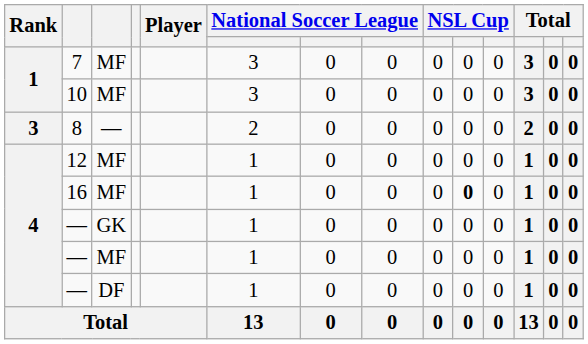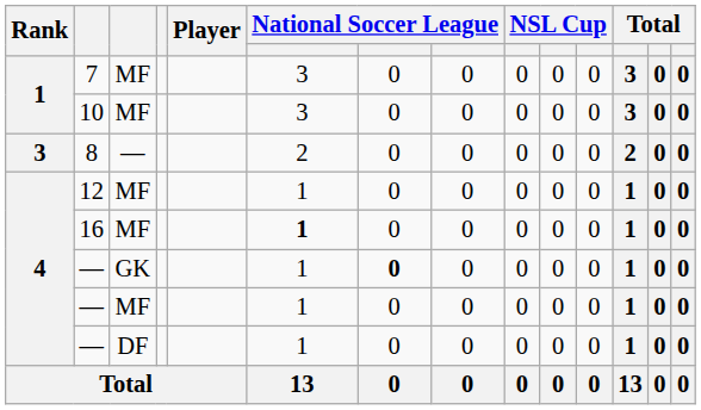16 | column 6: normal -> bold
16 | column 10: bold -> normal
— / GK | column 7: normal -> bold
